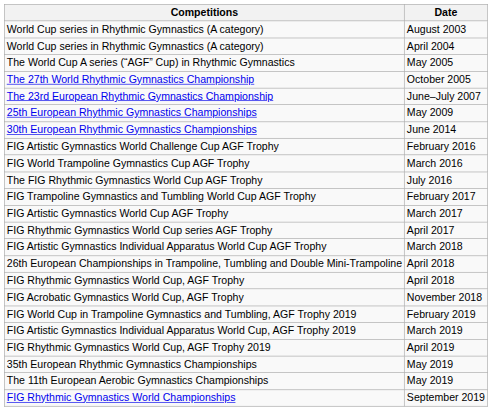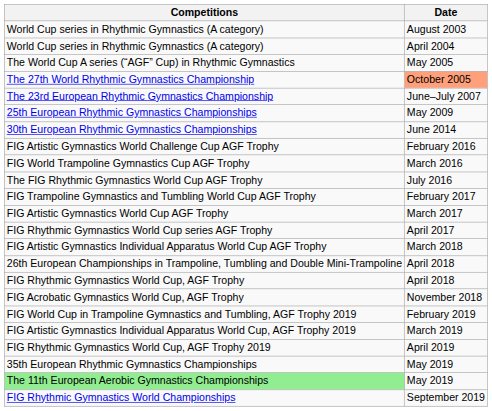row 5 | Date: no background -> lightsalmon background
row 23 | Competitions: no background -> lightgreen background
